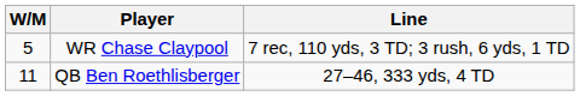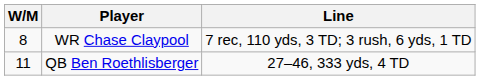WR Chase Claypool | W/M: 5 -> 8
